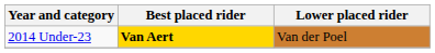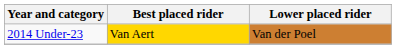2014 Under-23 | Best placed rider: bold -> normal
